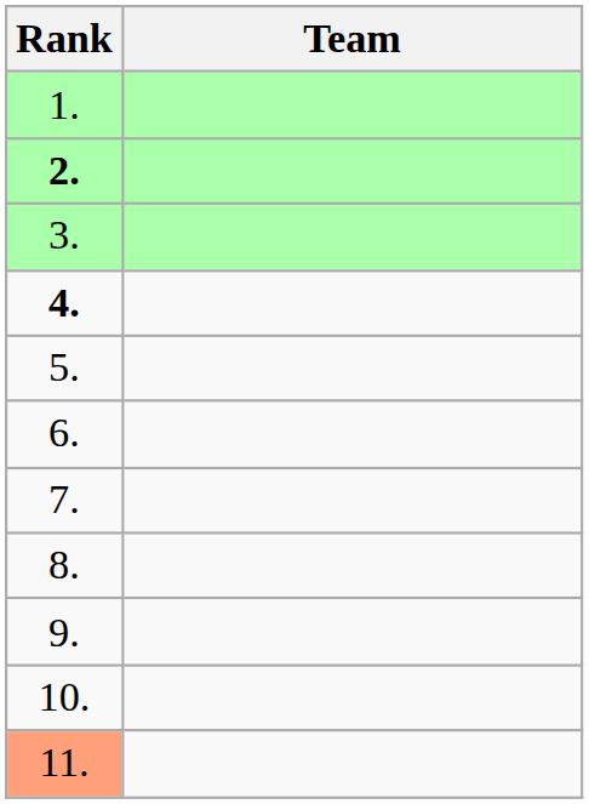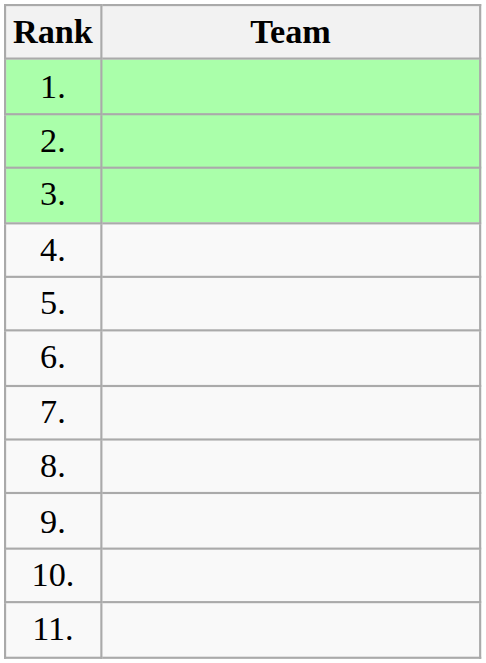2. | Rank: bold -> normal
4. | Rank: bold -> normal
11. | Rank: lightsalmon background -> no background
